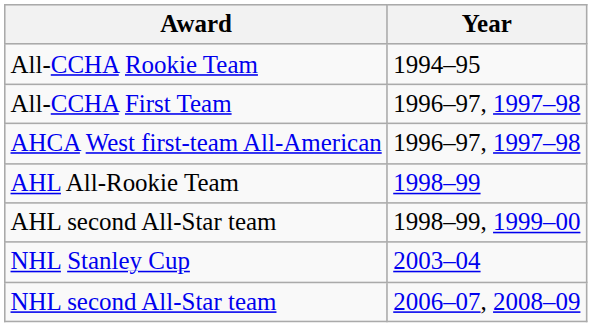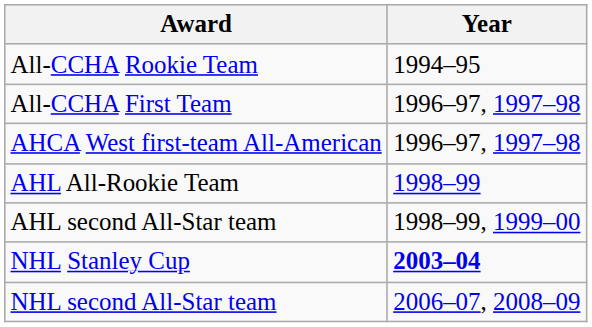NHL Stanley Cup | Year: normal -> bold
